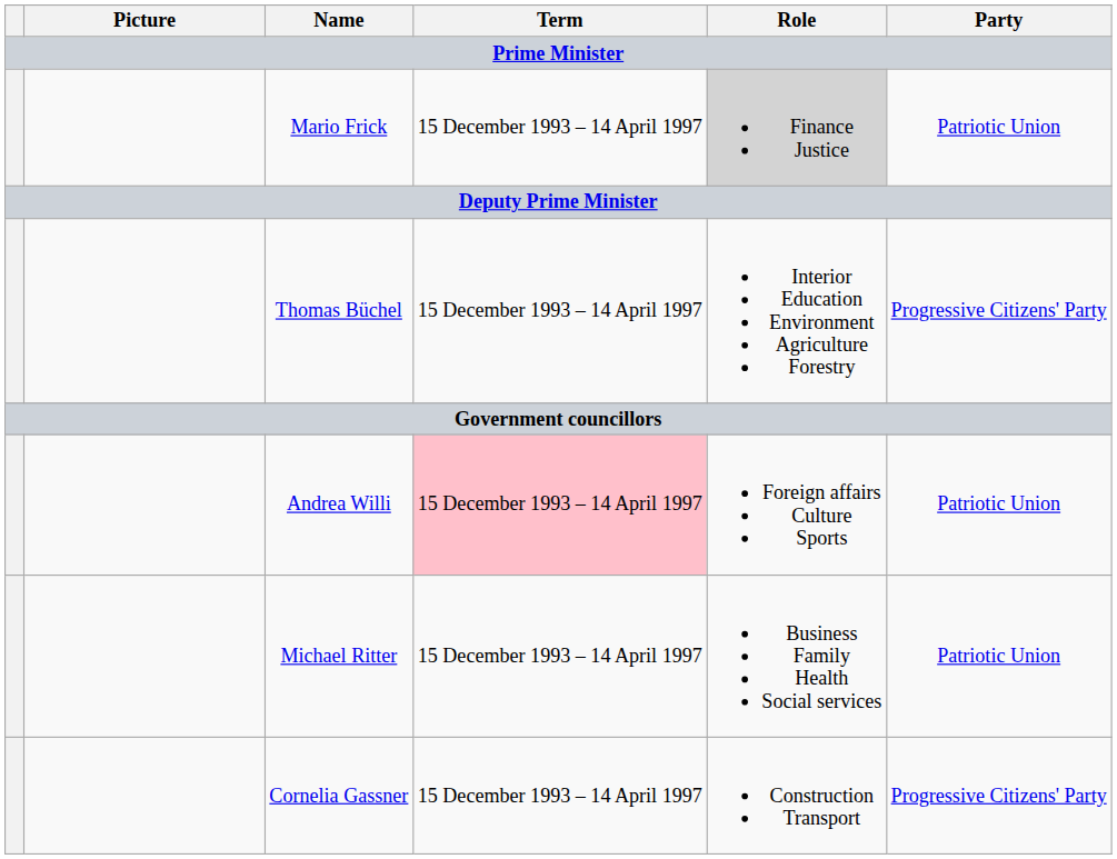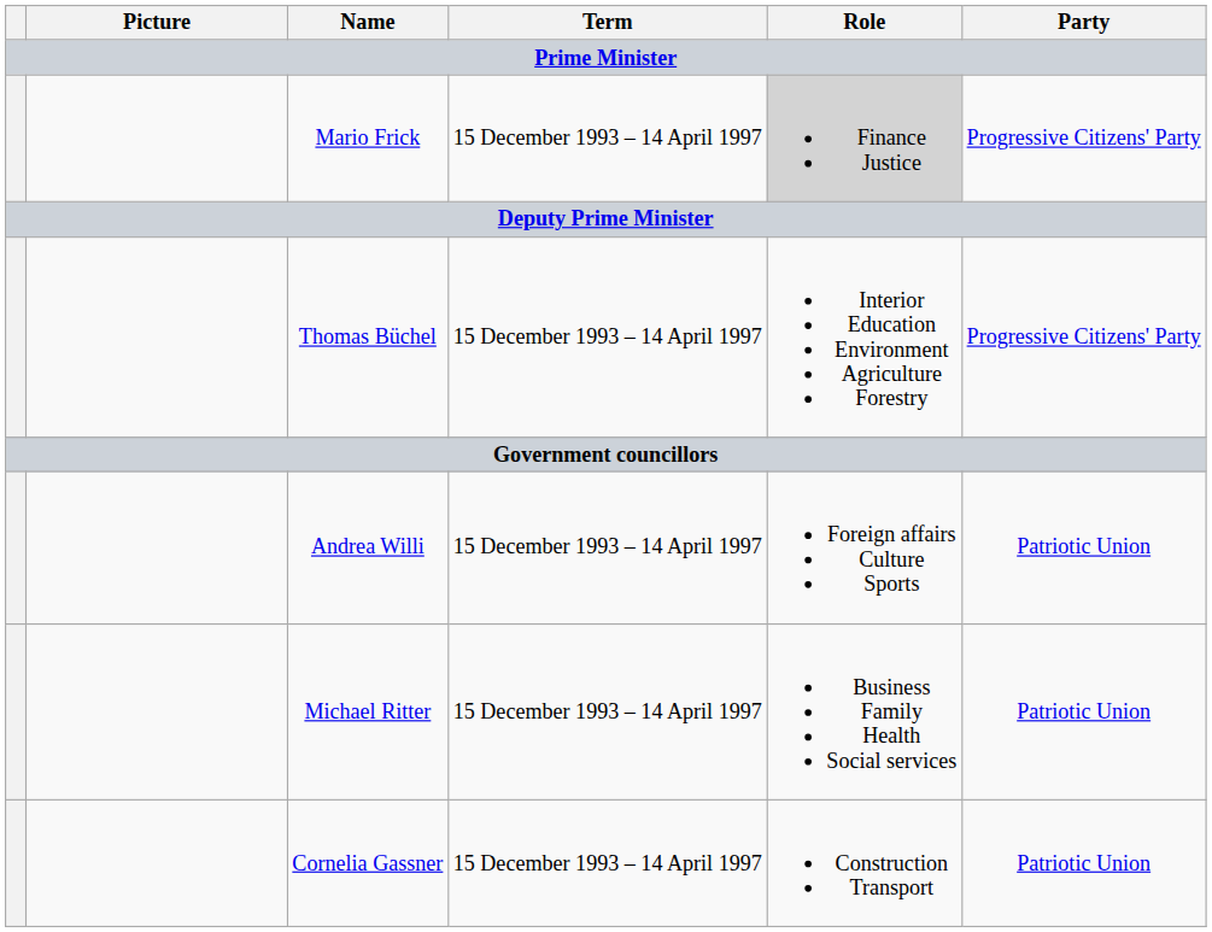Mario Frick | Party: Patriotic Union -> Progressive Citizens' Party
Andrea Willi | Term: pink background -> no background
Cornelia Gassner | Party: Progressive Citizens' Party -> Patriotic Union
